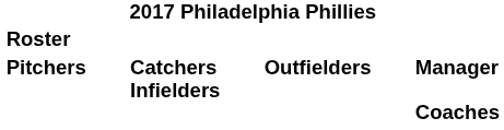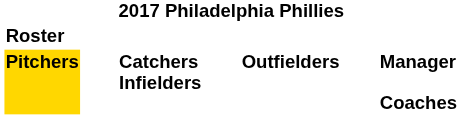Pitchers | column 1: no background -> gold background
